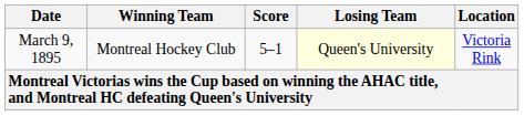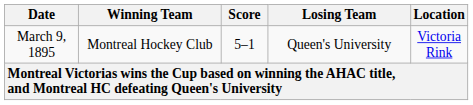March 9, 1895 | Losing Team: lightyellow background -> no background
